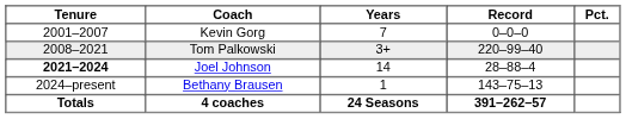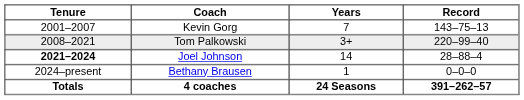- column: Pct.
Kevin Gorg | Record: 0–0–0 -> 143–75–13
Bethany Brausen | Record: 143–75–13 -> 0–0–0
